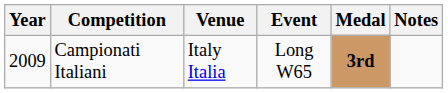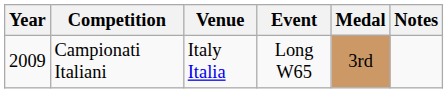Campionati Italiani | Medal: bold -> normal
